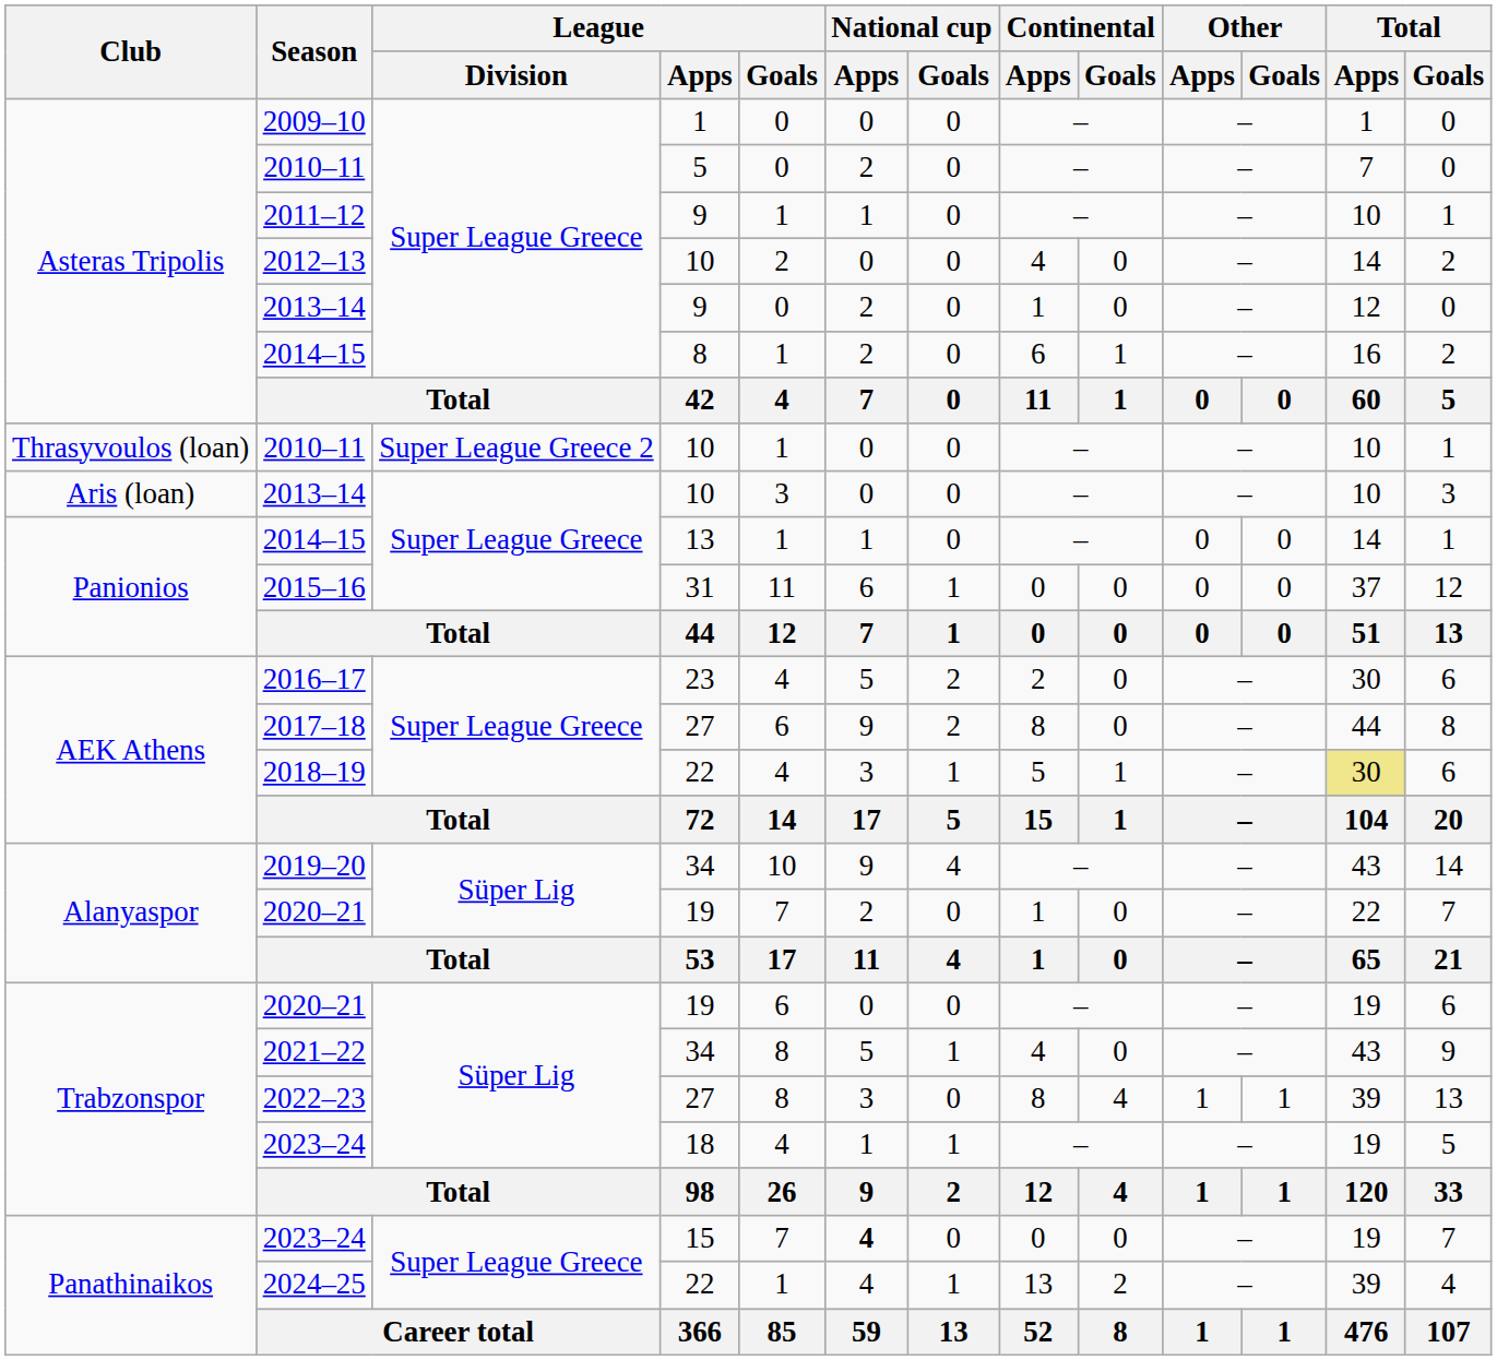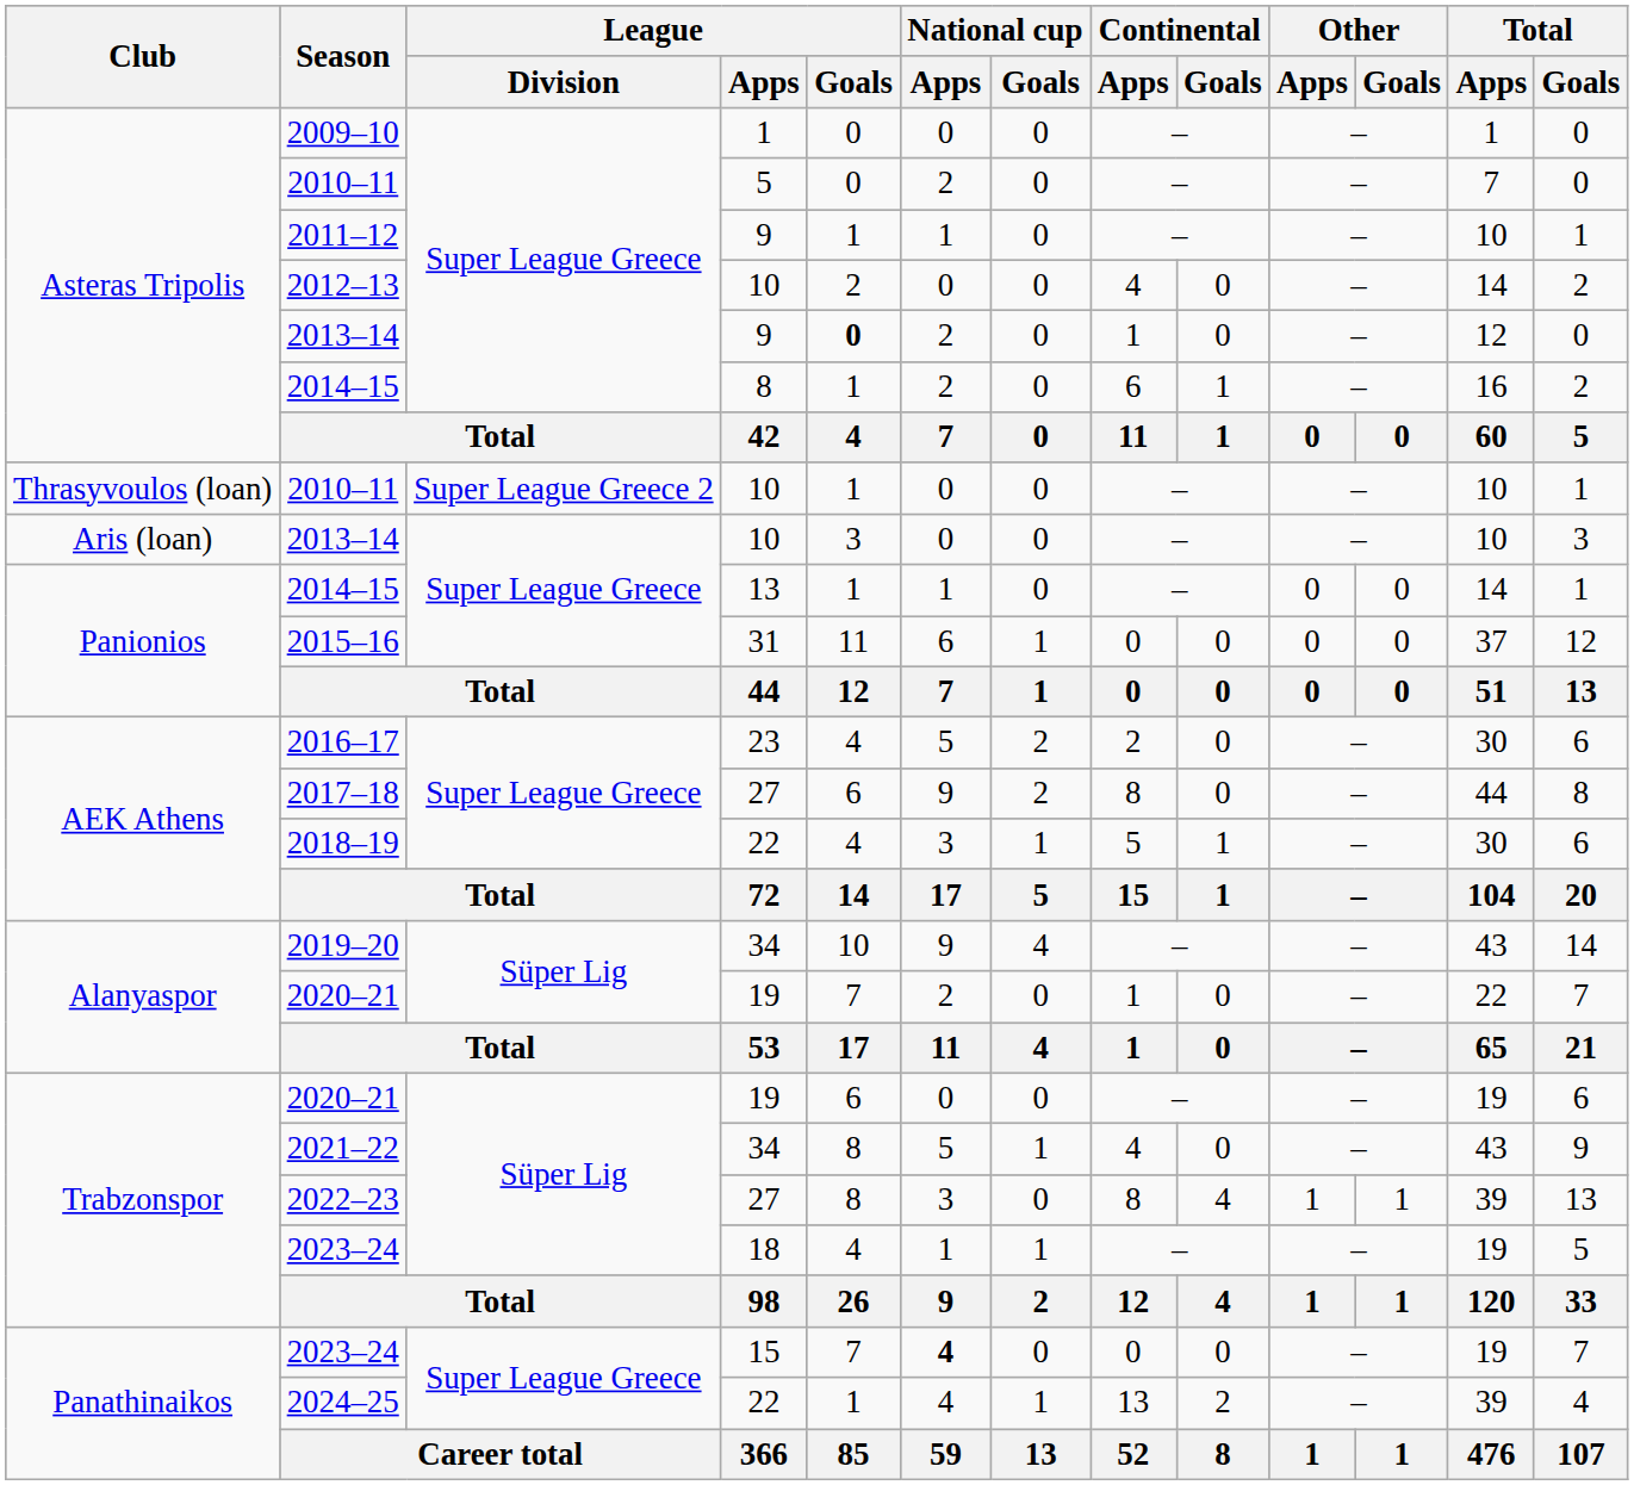Asteras Tripolis / 2013–14 | League / Goals: normal -> bold
2018–19 | Total / Apps: khaki background -> no background
